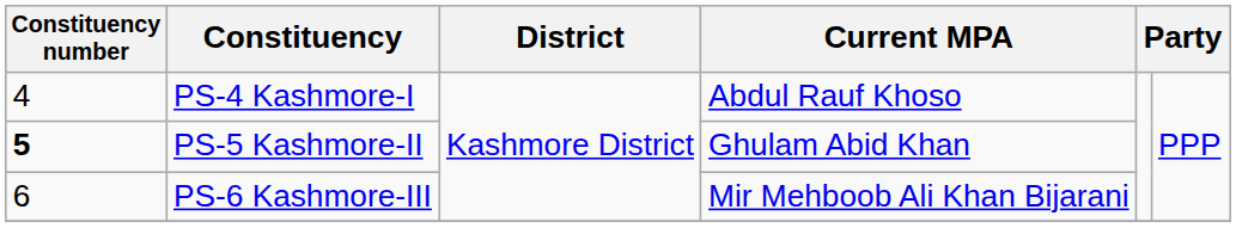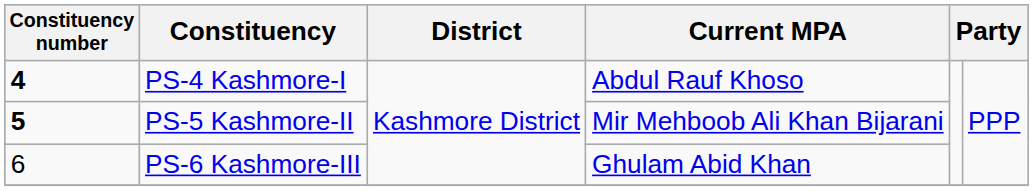PS-4 Kashmore-I | Constituency number: normal -> bold
PS-5 Kashmore-II | Current MPA: Ghulam Abid Khan -> Mir Mehboob Ali Khan Bijarani
PS-6 Kashmore-III | Current MPA: Mir Mehboob Ali Khan Bijarani -> Ghulam Abid Khan
